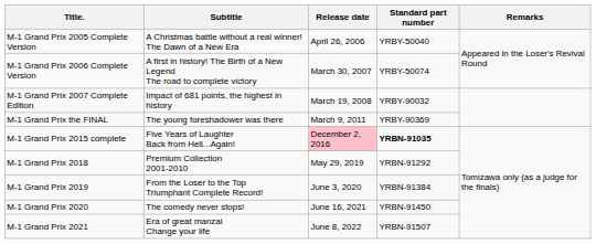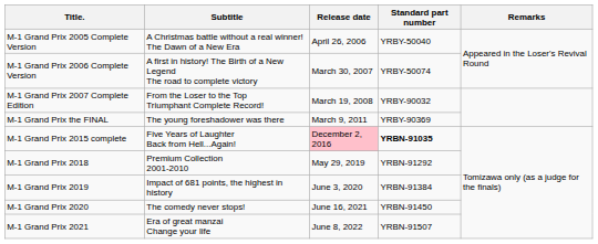M-1 Grand Prix 2007 Complete Edition | Subtitle: Impact of 681 points, the highest in history -> From the Loser to the Top Triumphant Complete Record!
M-1 Grand Prix 2019 | Subtitle: From the Loser to the Top Triumphant Complete Record! -> Impact of 681 points, the highest in history
